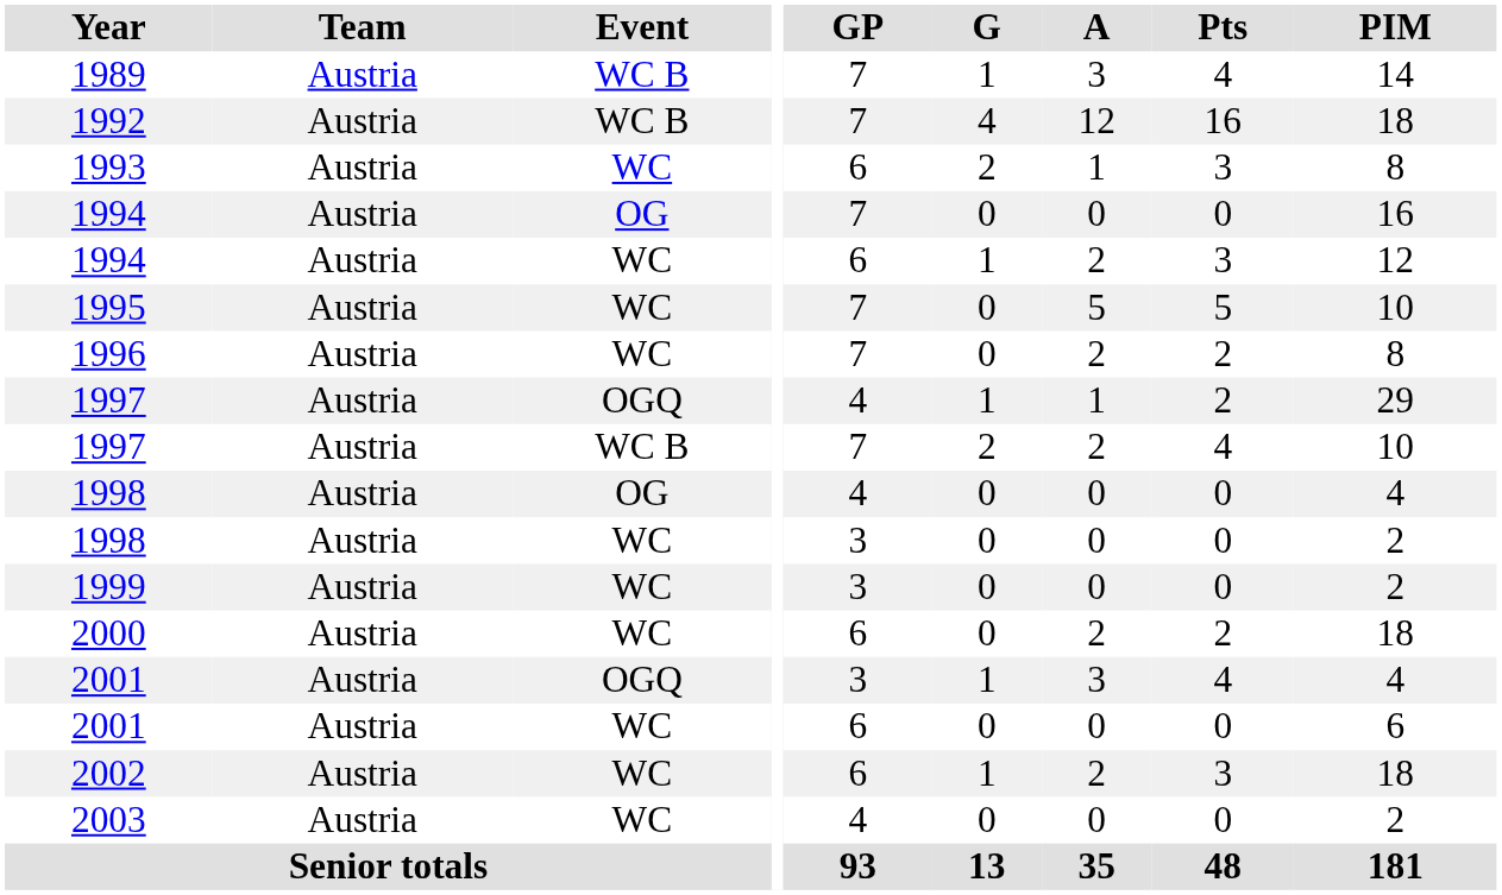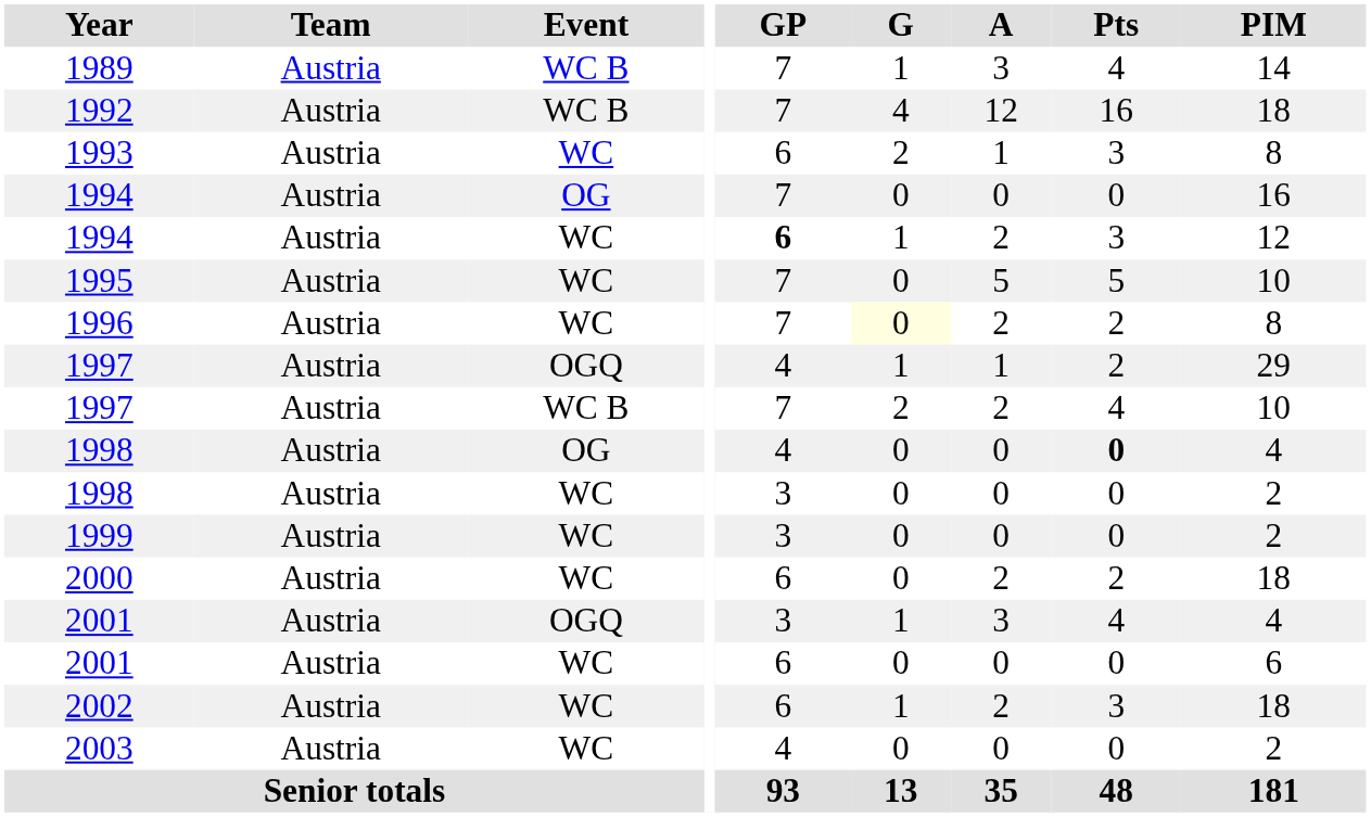1994 / WC | GP: normal -> bold
1996 | G: no background -> lightyellow background
1998 / OG | Pts: normal -> bold
